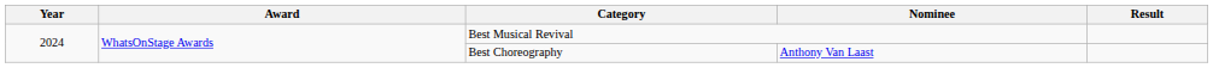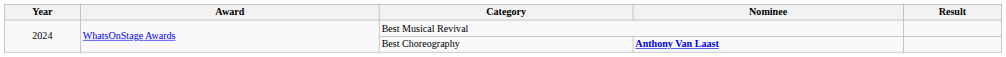Best Choreography | Nominee: normal -> bold
